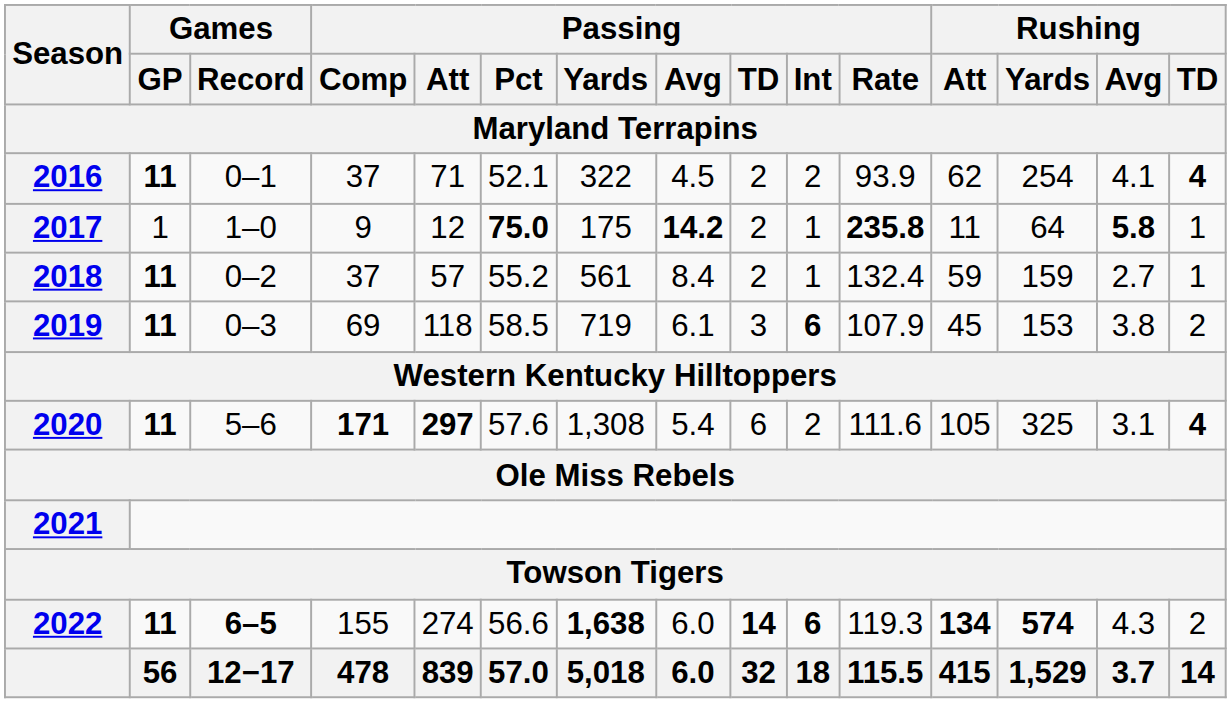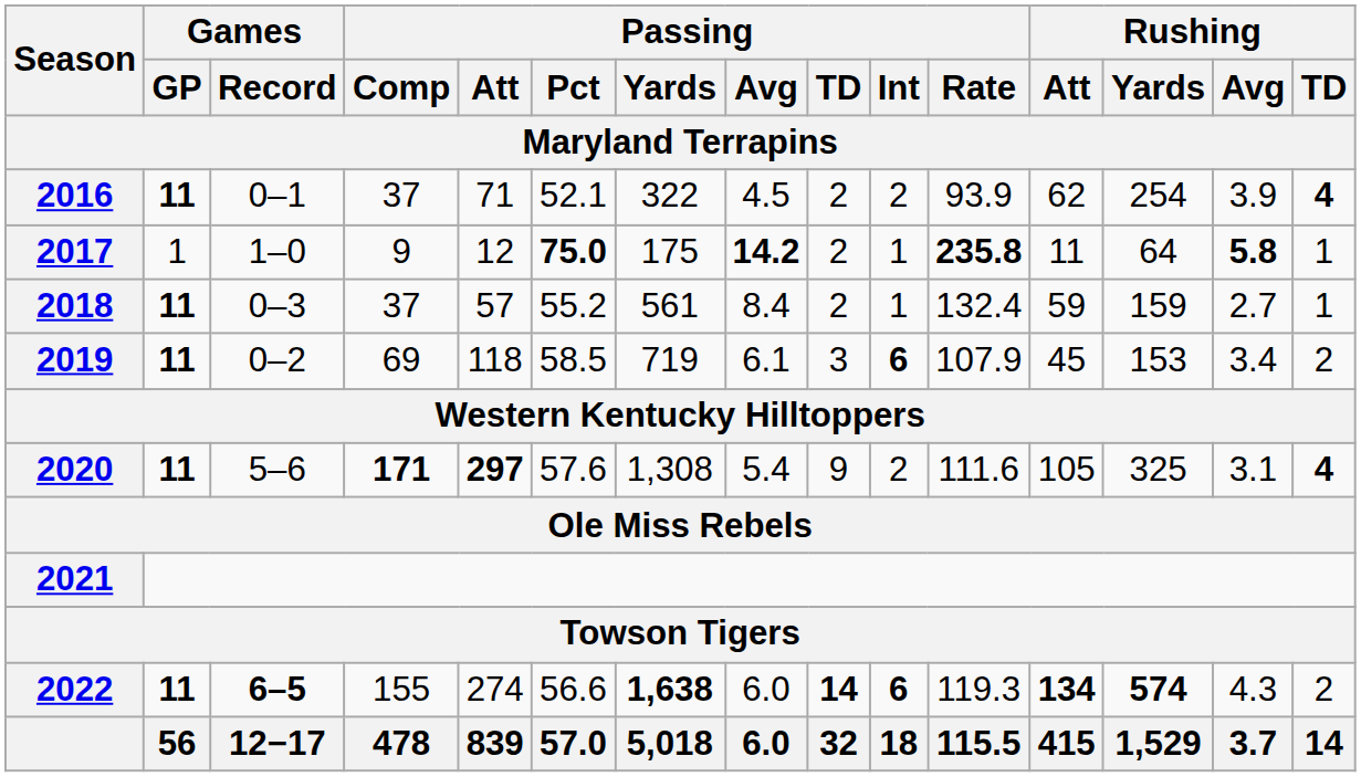2016 | Rushing / Avg: 4.1 -> 3.9
2018 | Games / Record: 0–2 -> 0–3
2019 | Games / Record: 0–3 -> 0–2
2019 | Rushing / Avg: 3.8 -> 3.4
2020 | Passing / TD: 6 -> 9
